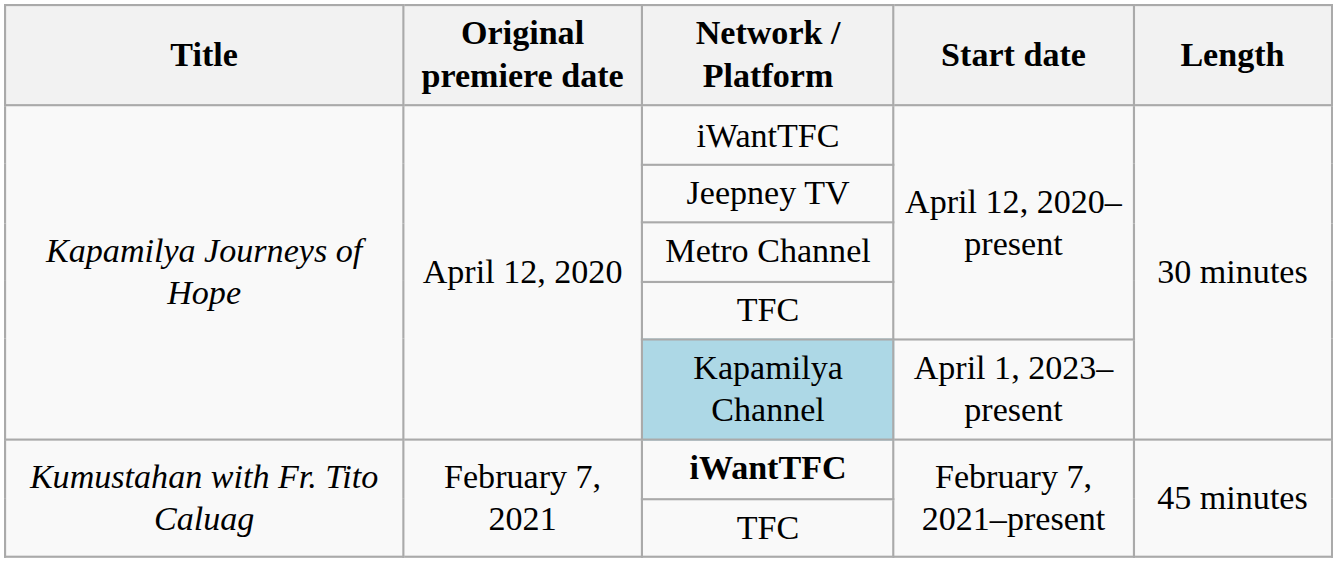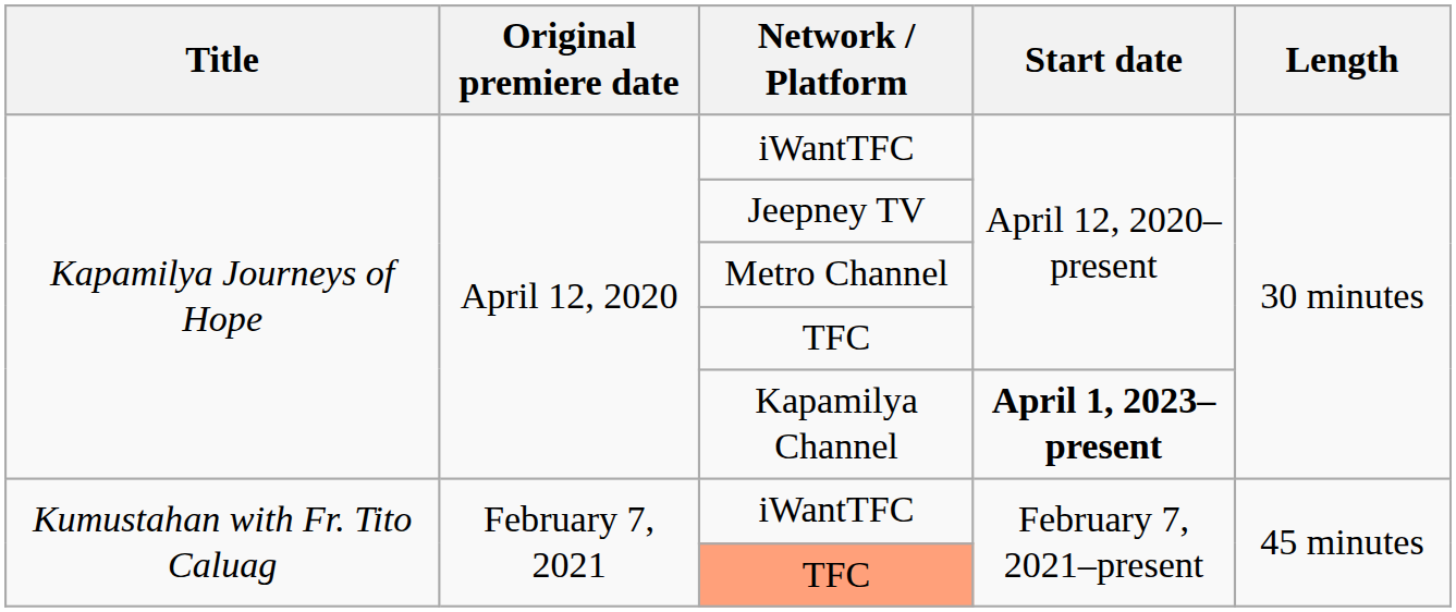Kapamilya Channel | Network / Platform: lightblue background -> no background
Kapamilya Channel | Start date: normal -> bold
iWantTFC / February 7, 2021–present | Network / Platform: bold -> normal
TFC / February 7, 2021–present | Network / Platform: no background -> lightsalmon background
